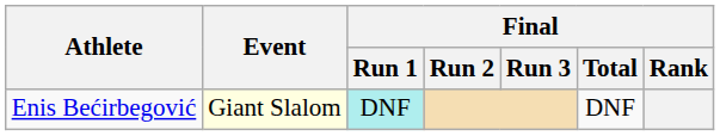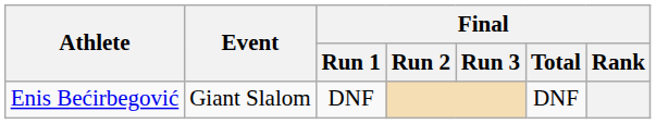Enis Bećirbegović | Event: lightyellow background -> no background
Enis Bećirbegović | Final / Run 1: paleturquoise background -> no background
